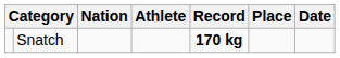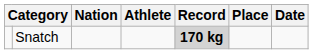Snatch | Record: no background -> lightgrey background
